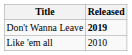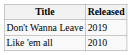Don't Wanna Leave | Released: bold -> normal
